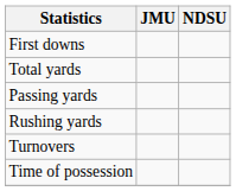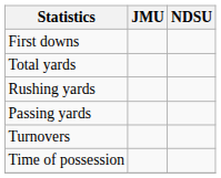rows swapped: Rushing yards <-> Passing yards
